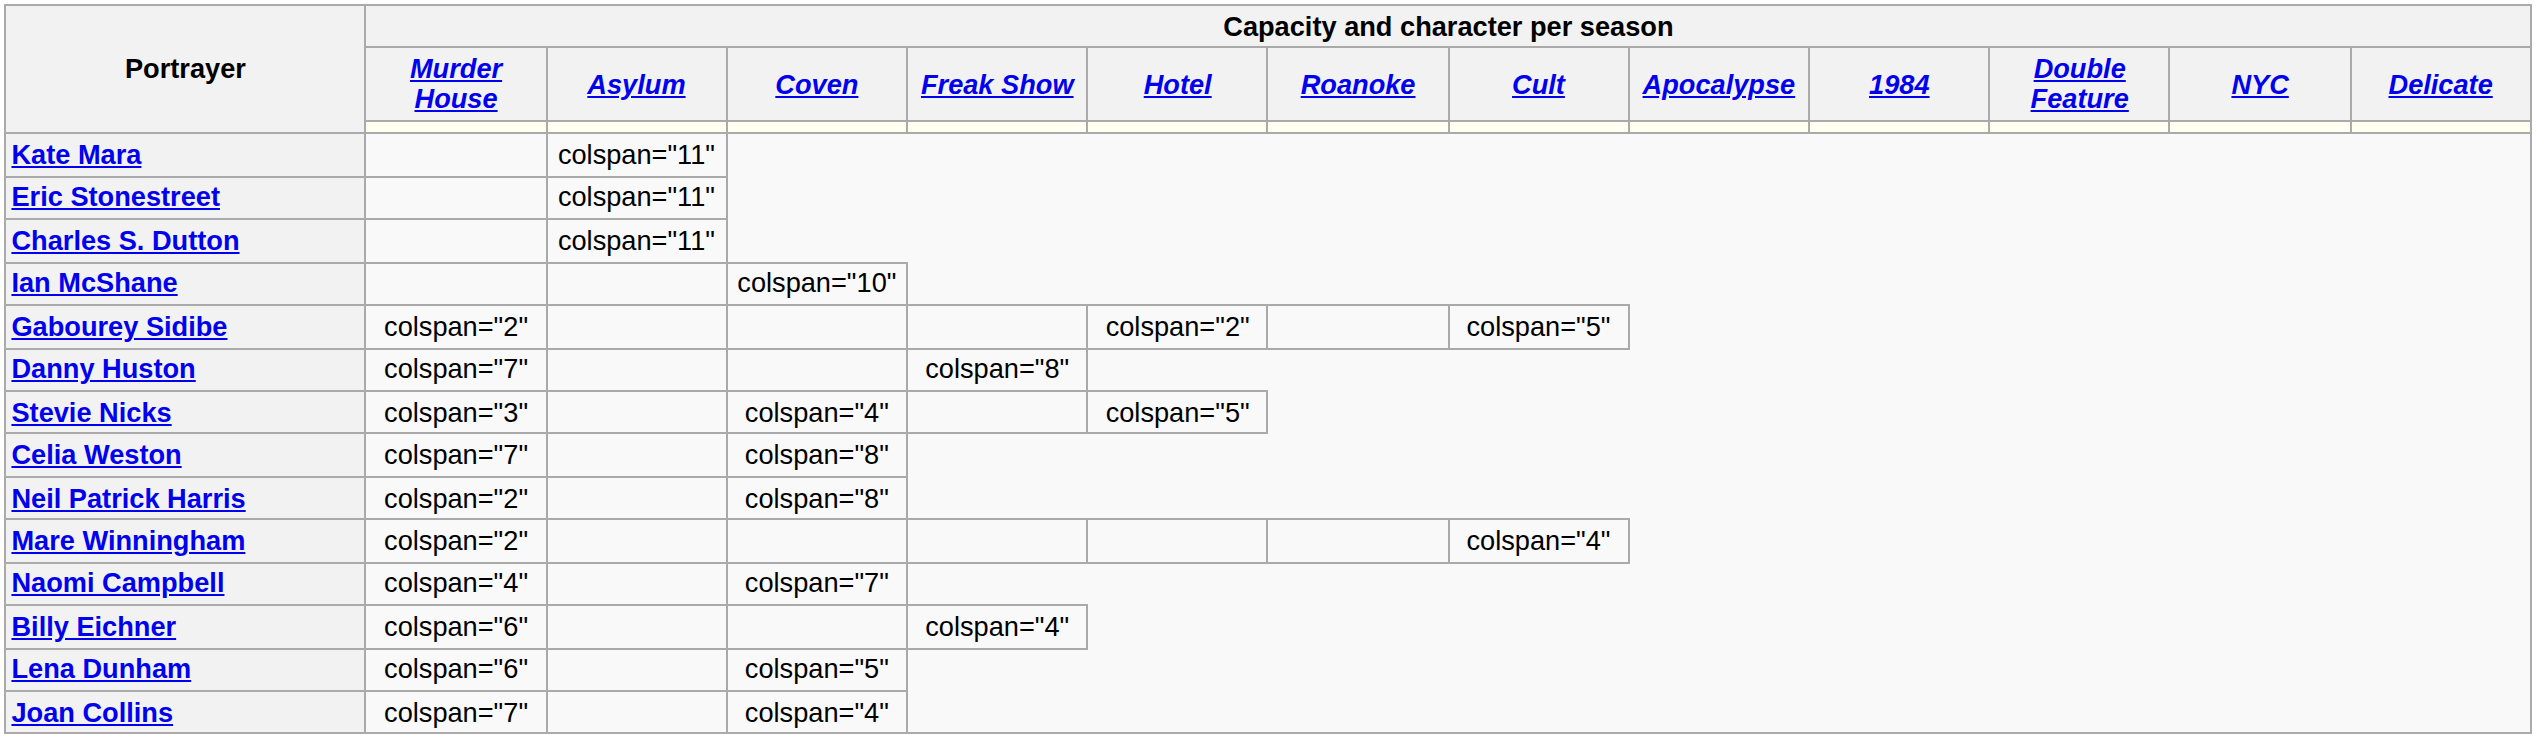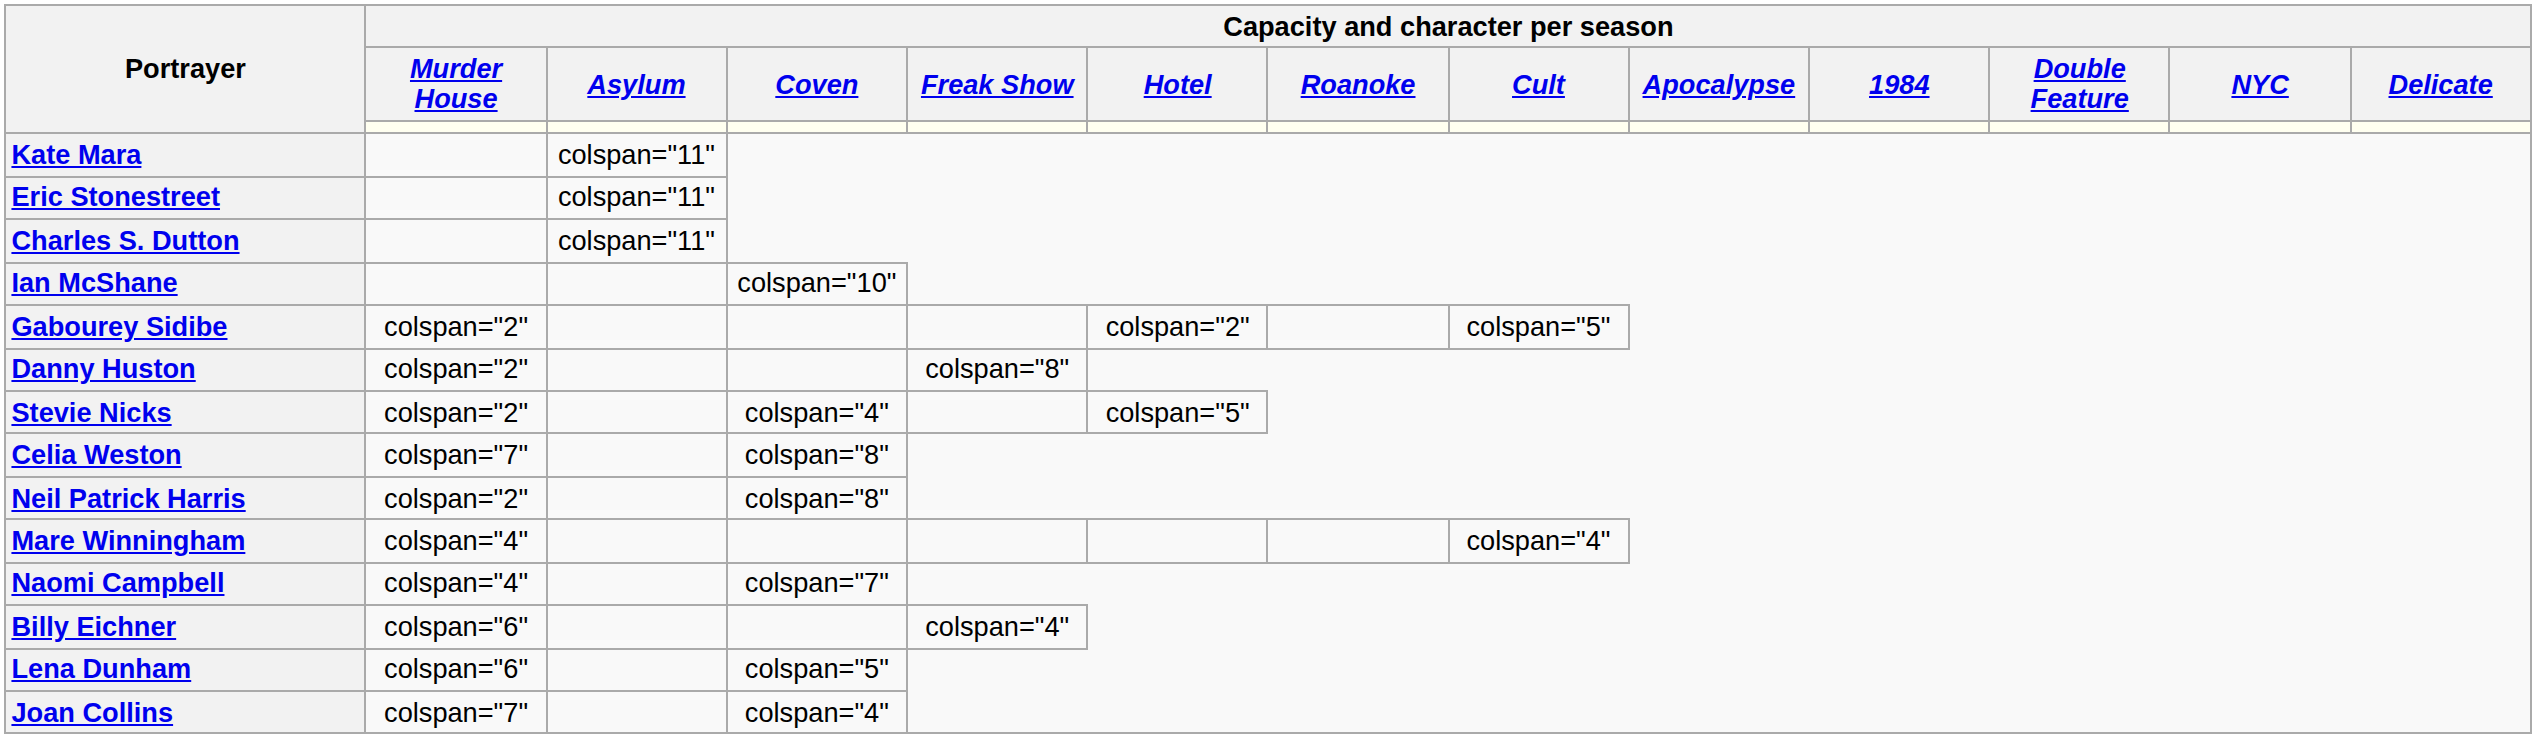Danny Huston | Capacity and character per season / Murder House: colspan="7" -> colspan="2"
Stevie Nicks | Capacity and character per season / Murder House: colspan="3" -> colspan="2"
Mare Winningham | Capacity and character per season / Murder House: colspan="2" -> colspan="4"
